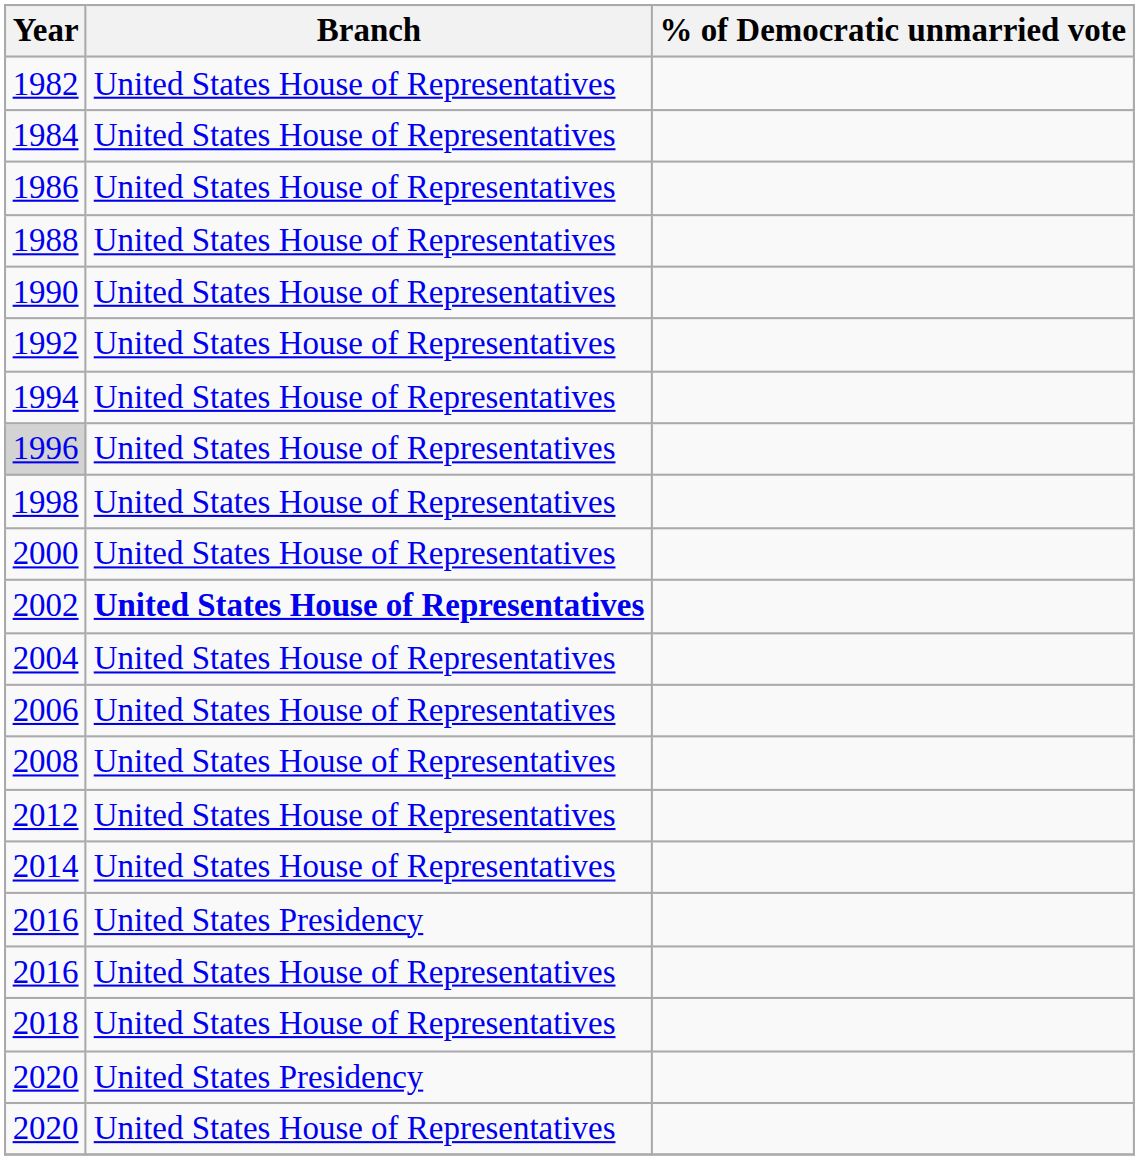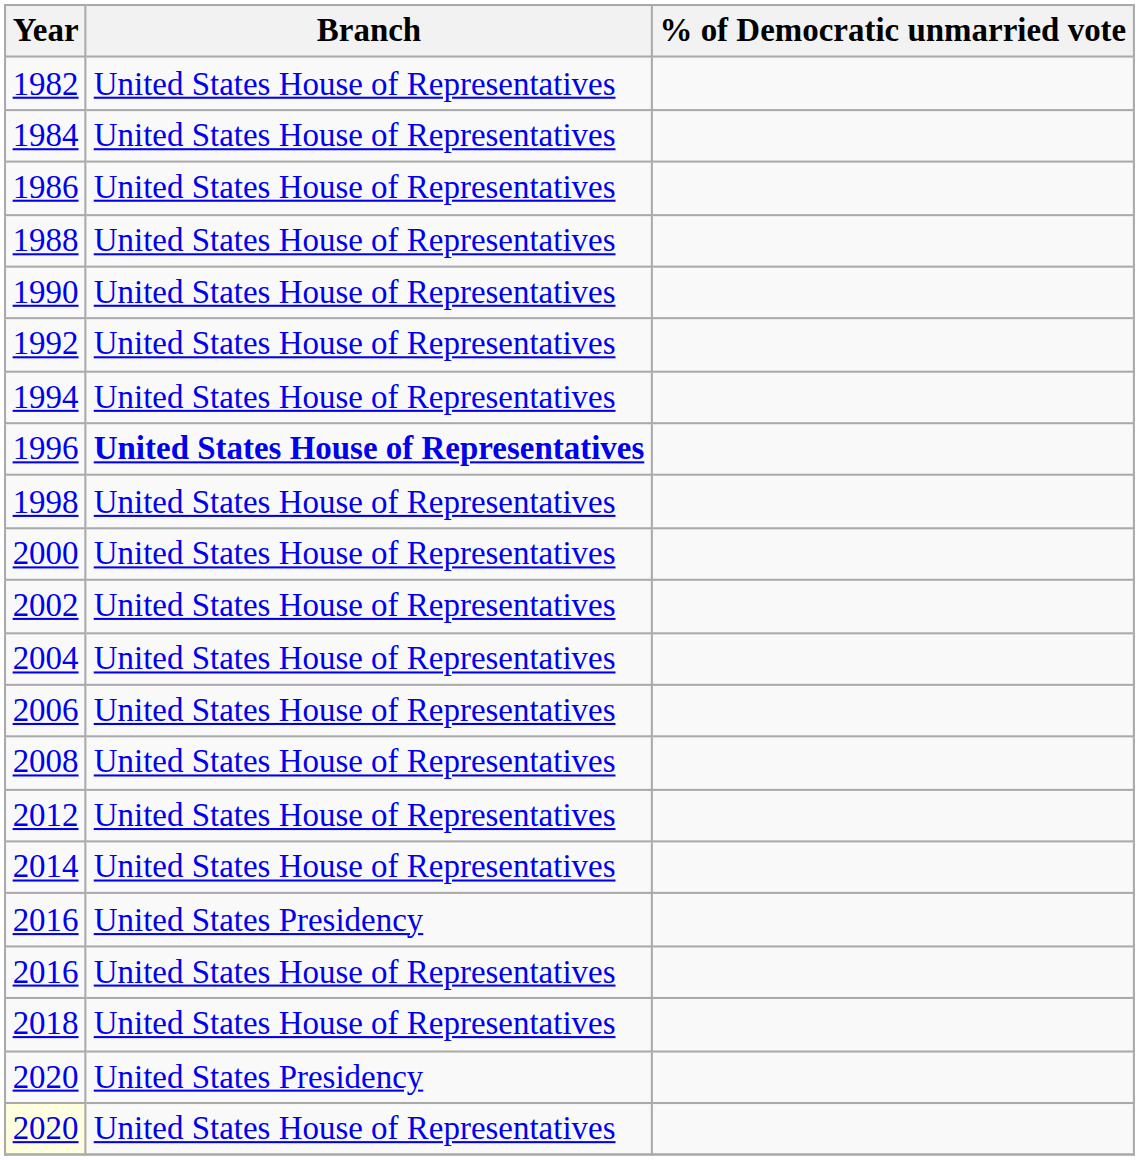1996 | Year: lightgrey background -> no background
1996 | Branch: normal -> bold
2002 | Branch: bold -> normal
2020 / United States House of Representatives | Year: no background -> lightyellow background
